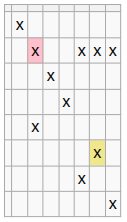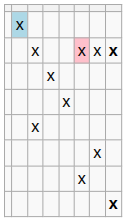row 2 | column 2: no background -> lightblue background
row 3 | column 3: pink background -> no background
row 3 | column 6: no background -> pink background
row 3 | column 8: normal -> bold
row 7 | column 7: khaki background -> no background
row 9 | column 8: normal -> bold
